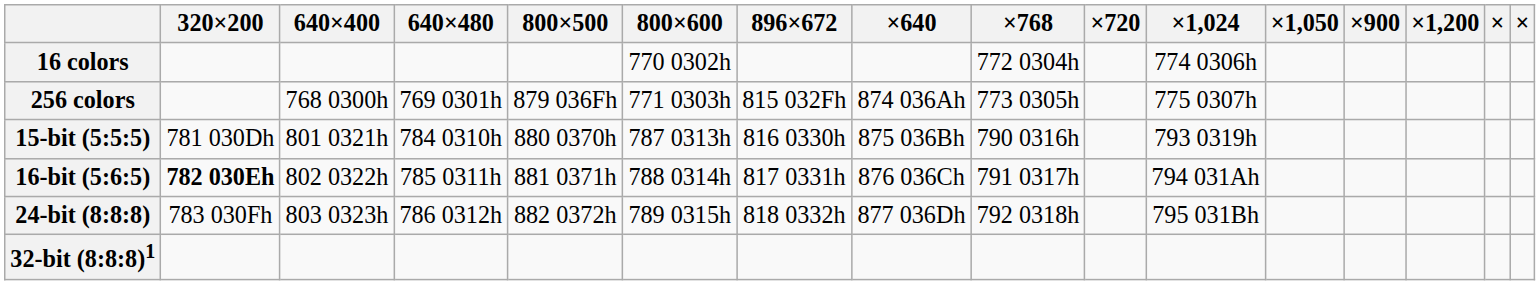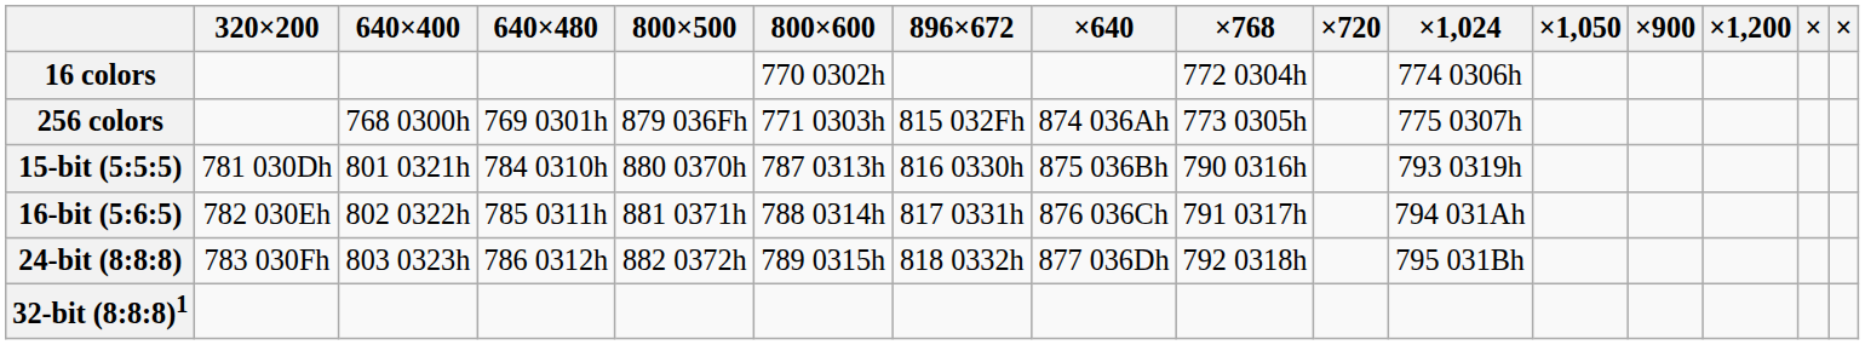16-bit (5:6:5) | 320×200: bold -> normal
